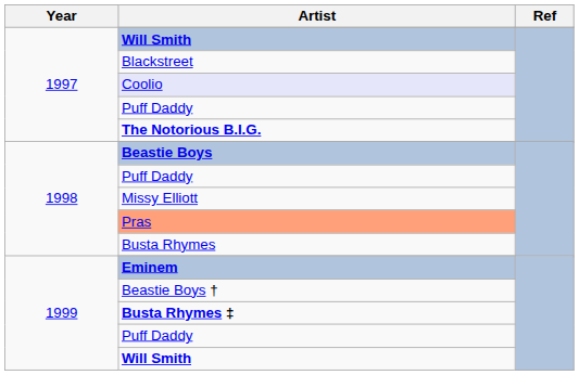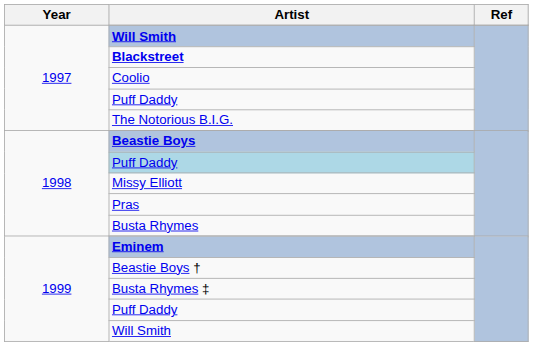Blackstreet | Artist: normal -> bold
Coolio | Artist: lavender background -> no background
The Notorious B.I.G. | Artist: bold -> normal
1998 / Puff Daddy | Artist: no background -> lightblue background
Pras | Artist: lightsalmon background -> no background
Busta Rhymes ‡ | Artist: bold -> normal
1999 / Will Smith | Artist: bold -> normal
